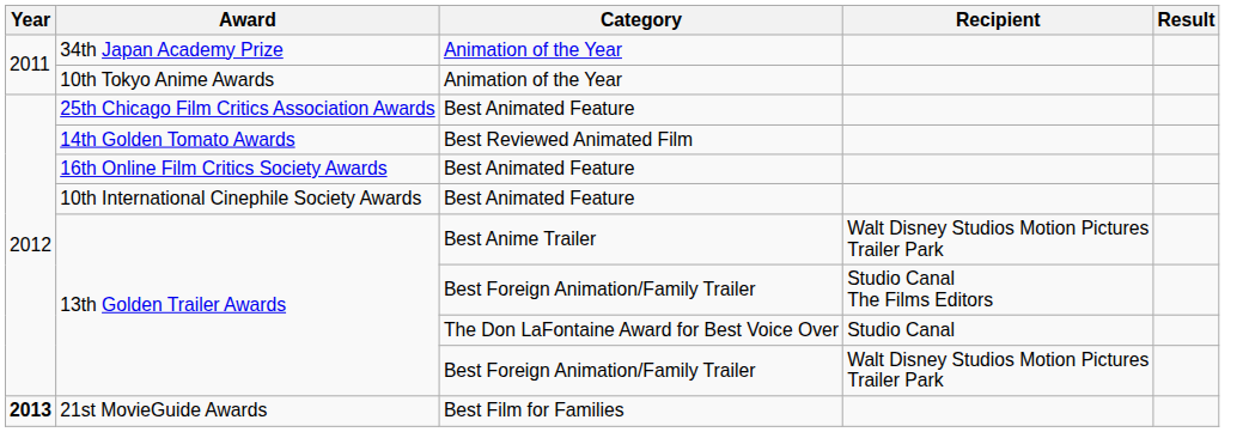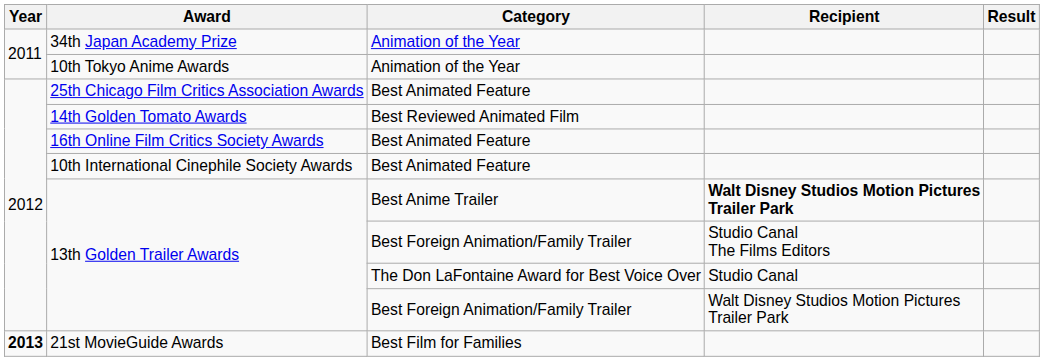13th Golden Trailer Awards / Best Anime Trailer | Recipient: normal -> bold
